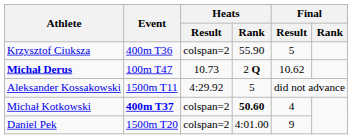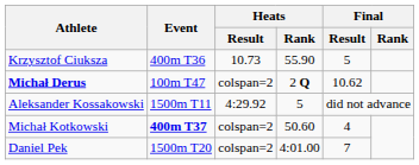Krzysztof Ciuksza | Heats / Result: colspan=2 -> 10.73
Michał Derus | Heats / Result: 10.73 -> colspan=2
Michał Kotkowski | Heats / Rank: bold -> normal
Daniel Pek | Final / Result: 9 -> 7
